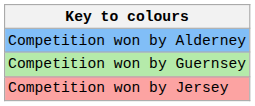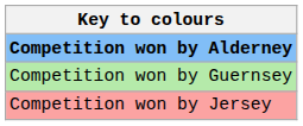row 2 | column 1: normal -> bold
